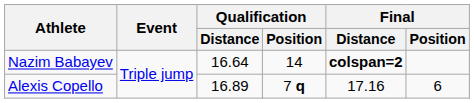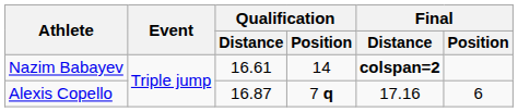Nazim Babayev | Qualification / Distance: 16.64 -> 16.61
Alexis Copello | Qualification / Distance: 16.89 -> 16.87
